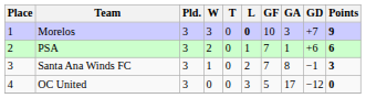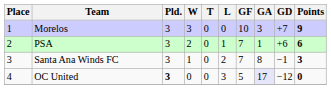Morelos | L: bold -> normal
OC United | Pld.: normal -> bold
OC United | GA: no background -> lavender background
